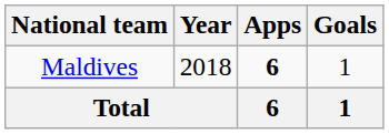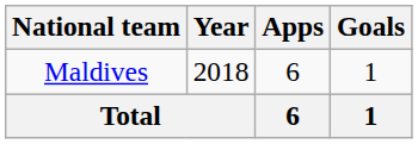Maldives | Apps: bold -> normal
